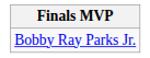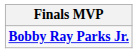row 2 | column 1: normal -> bold
